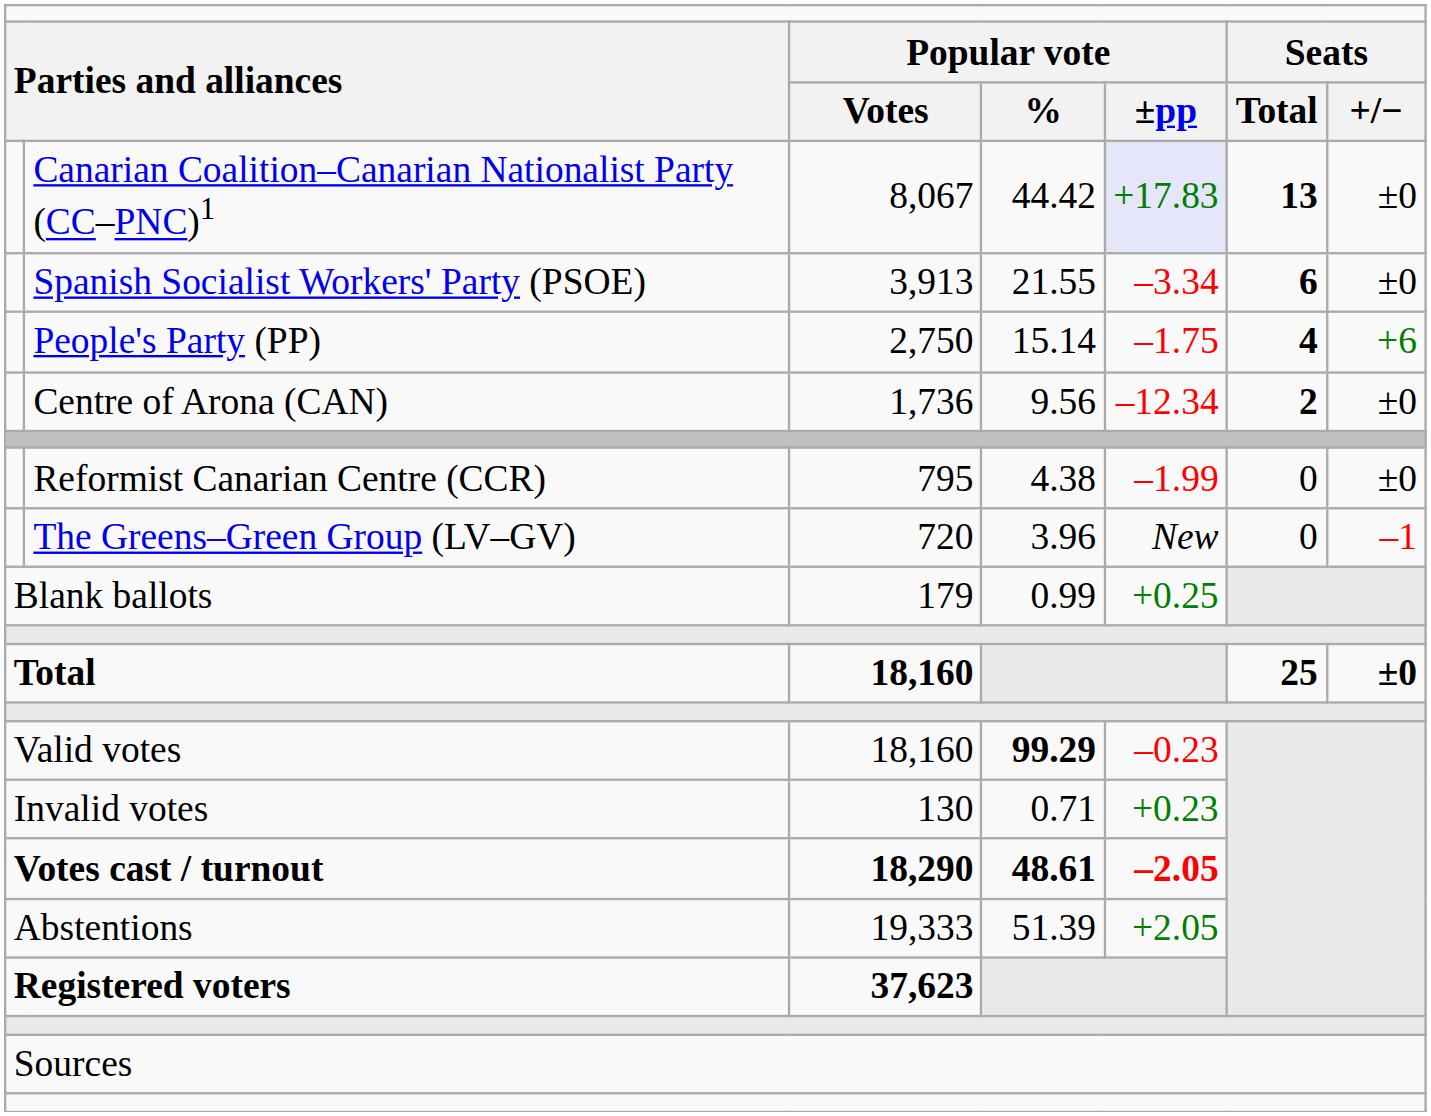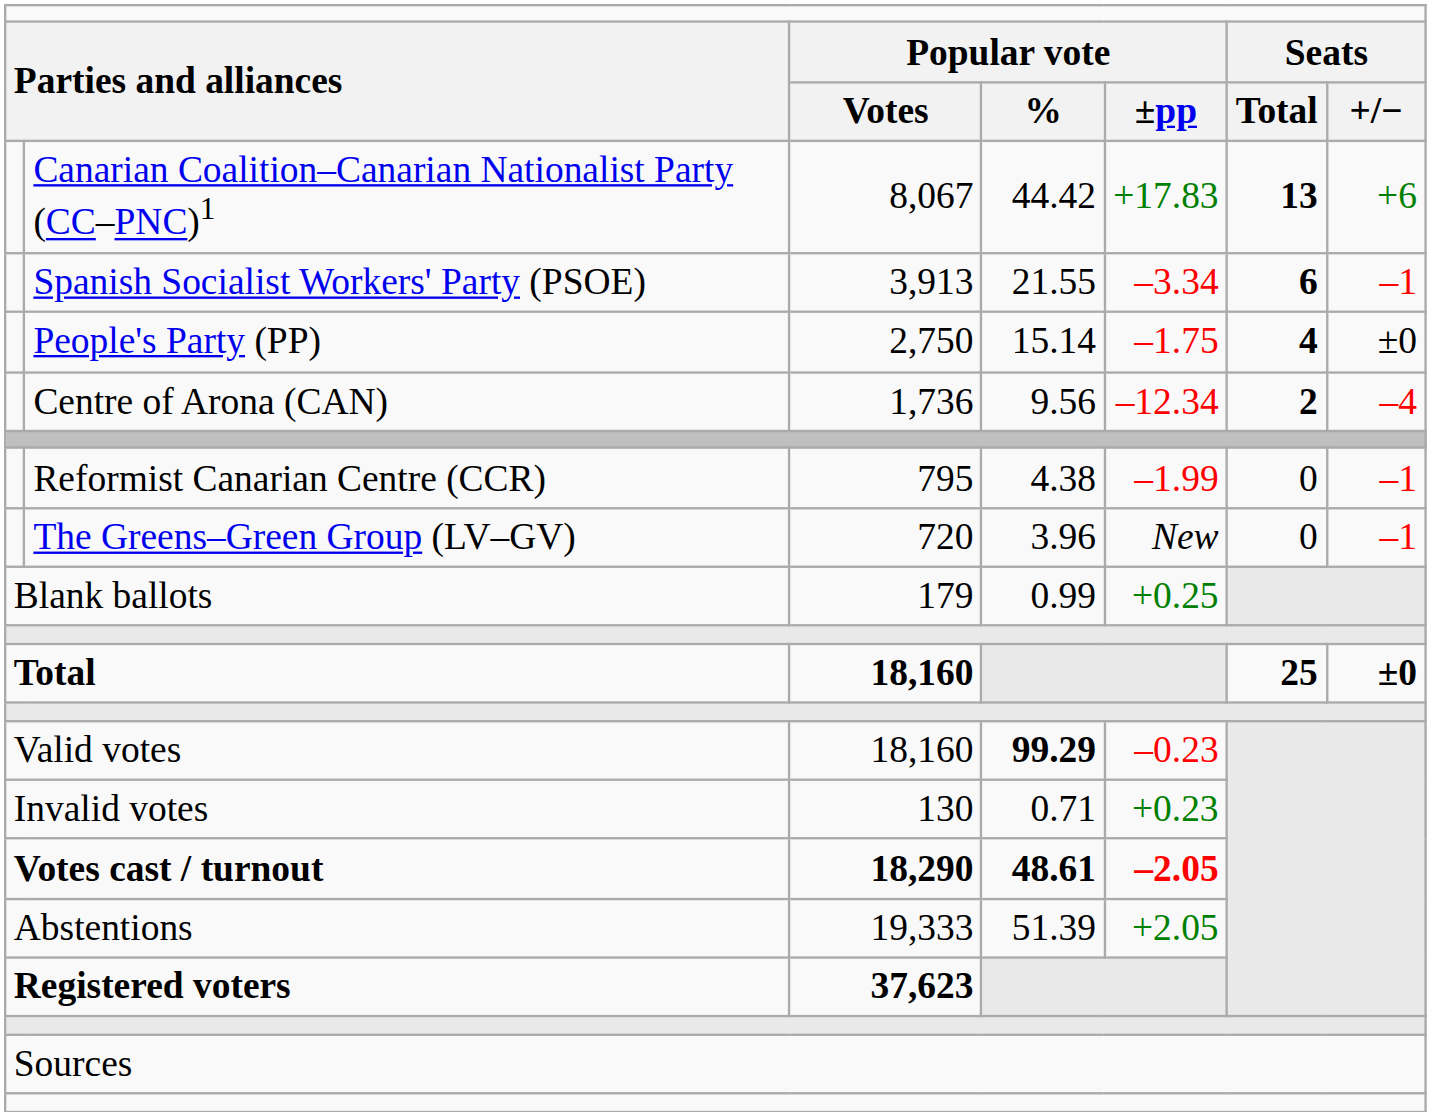Canarian Coalition–Canarian Nationalist Party (CC–PNC)1 | column 5: lavender background -> no background
Canarian Coalition–Canarian Nationalist Party (CC–PNC)1 | column 7: ±0 -> +6
Spanish Socialist Workers' Party (PSOE) | column 7: ±0 -> –1
People's Party (PP) | column 7: +6 -> ±0
Centre of Arona (CAN) | column 7: ±0 -> –4
Reformist Canarian Centre (CCR) | column 7: ±0 -> –1
